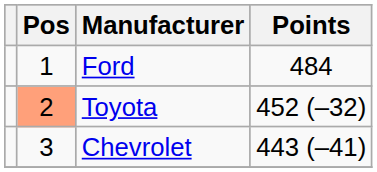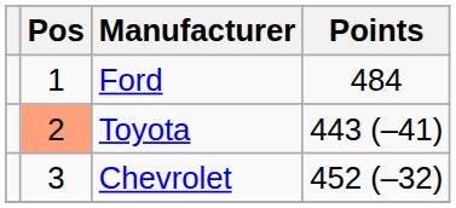Toyota | Points: 452 (–32) -> 443 (–41)
Chevrolet | Points: 443 (–41) -> 452 (–32)
